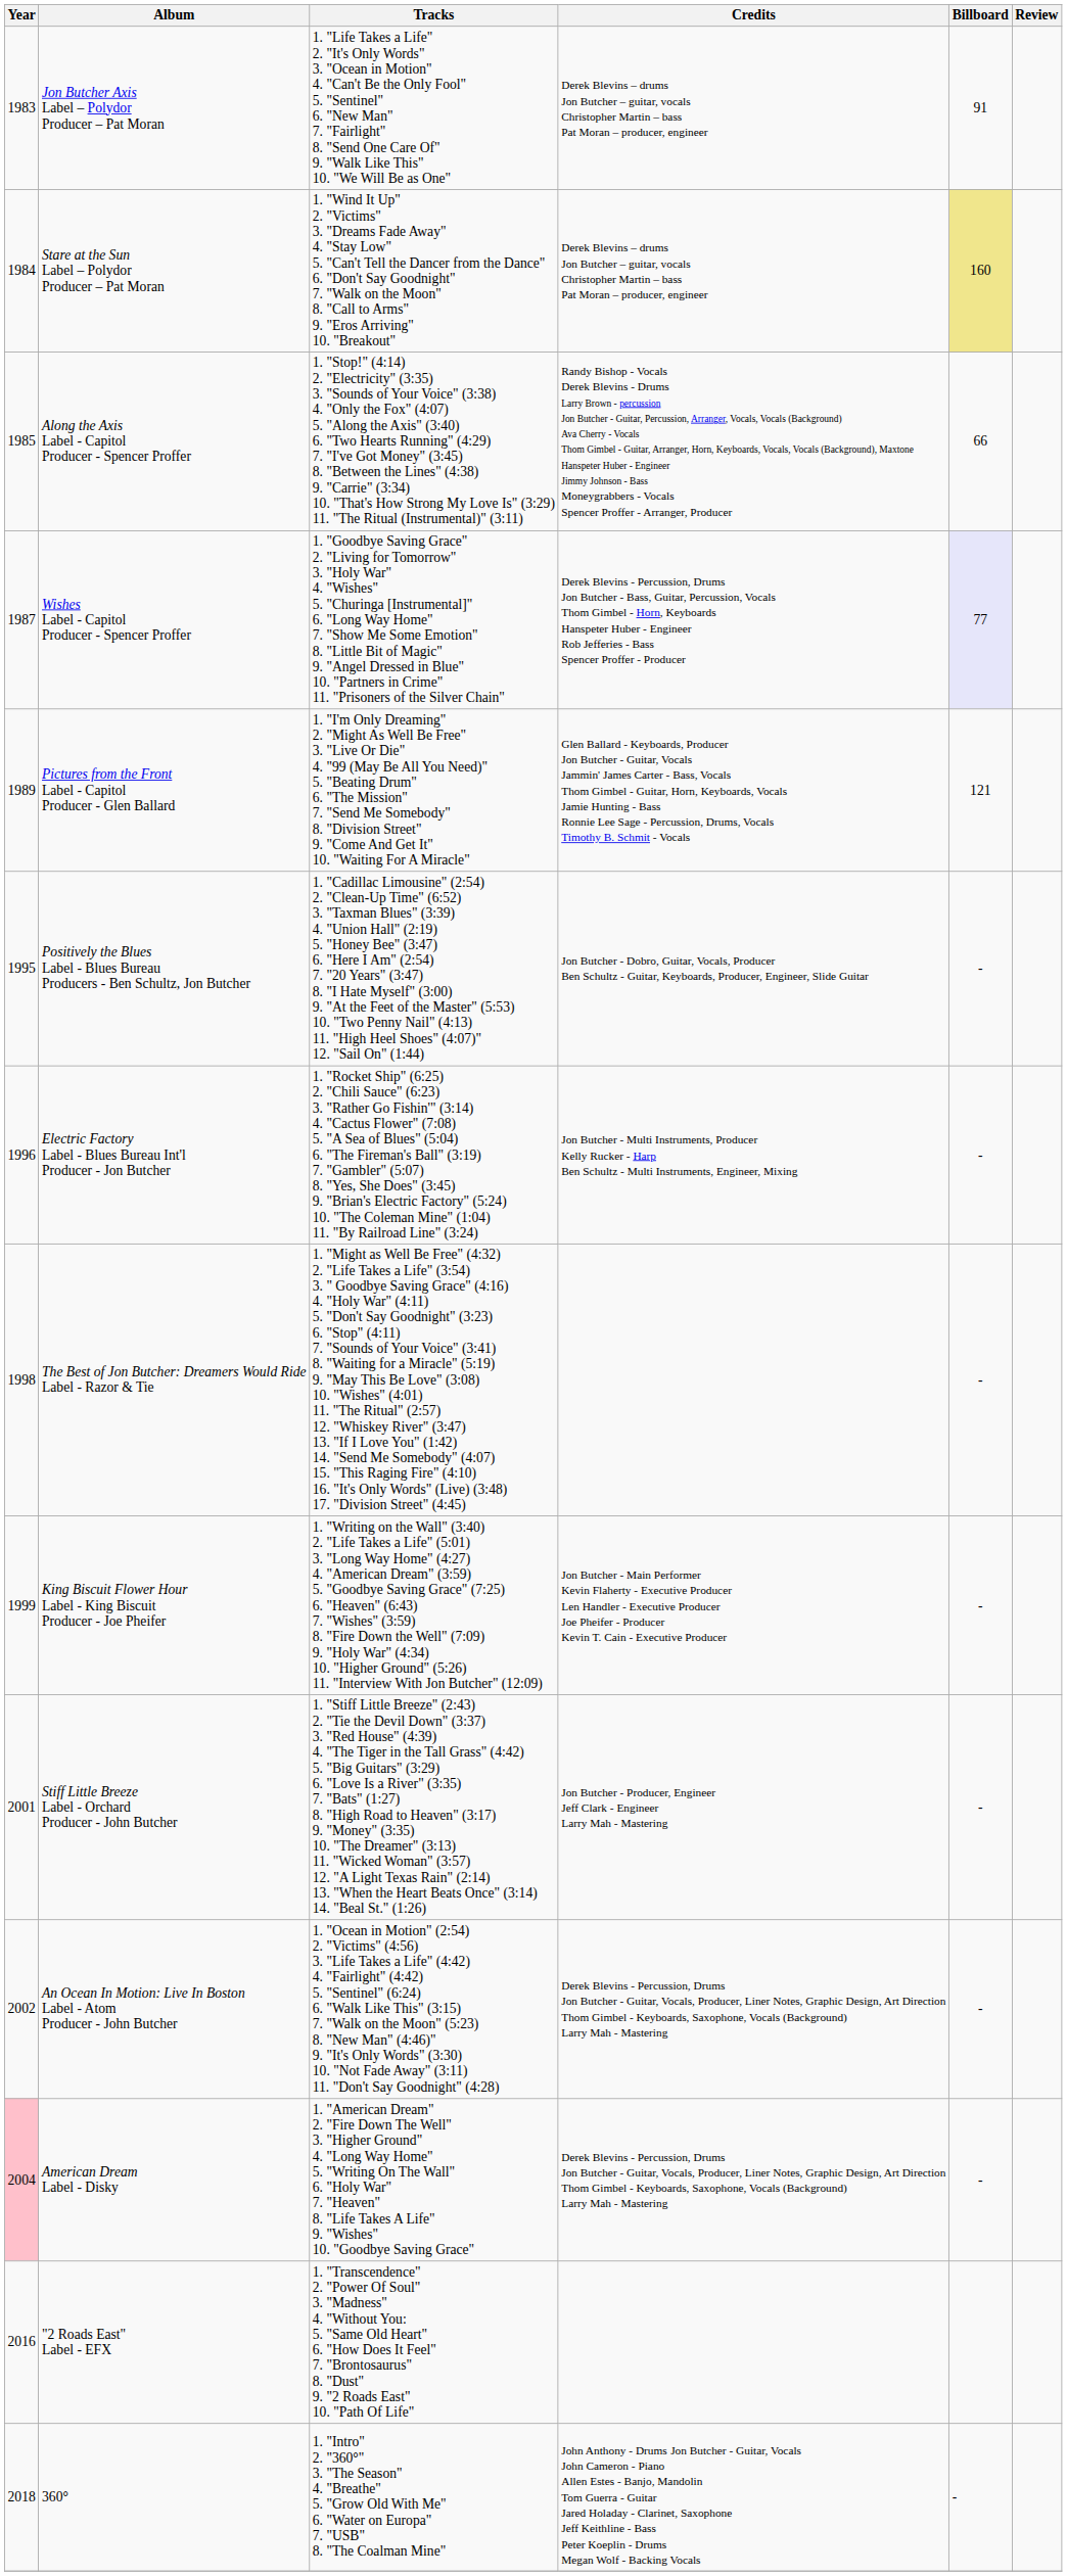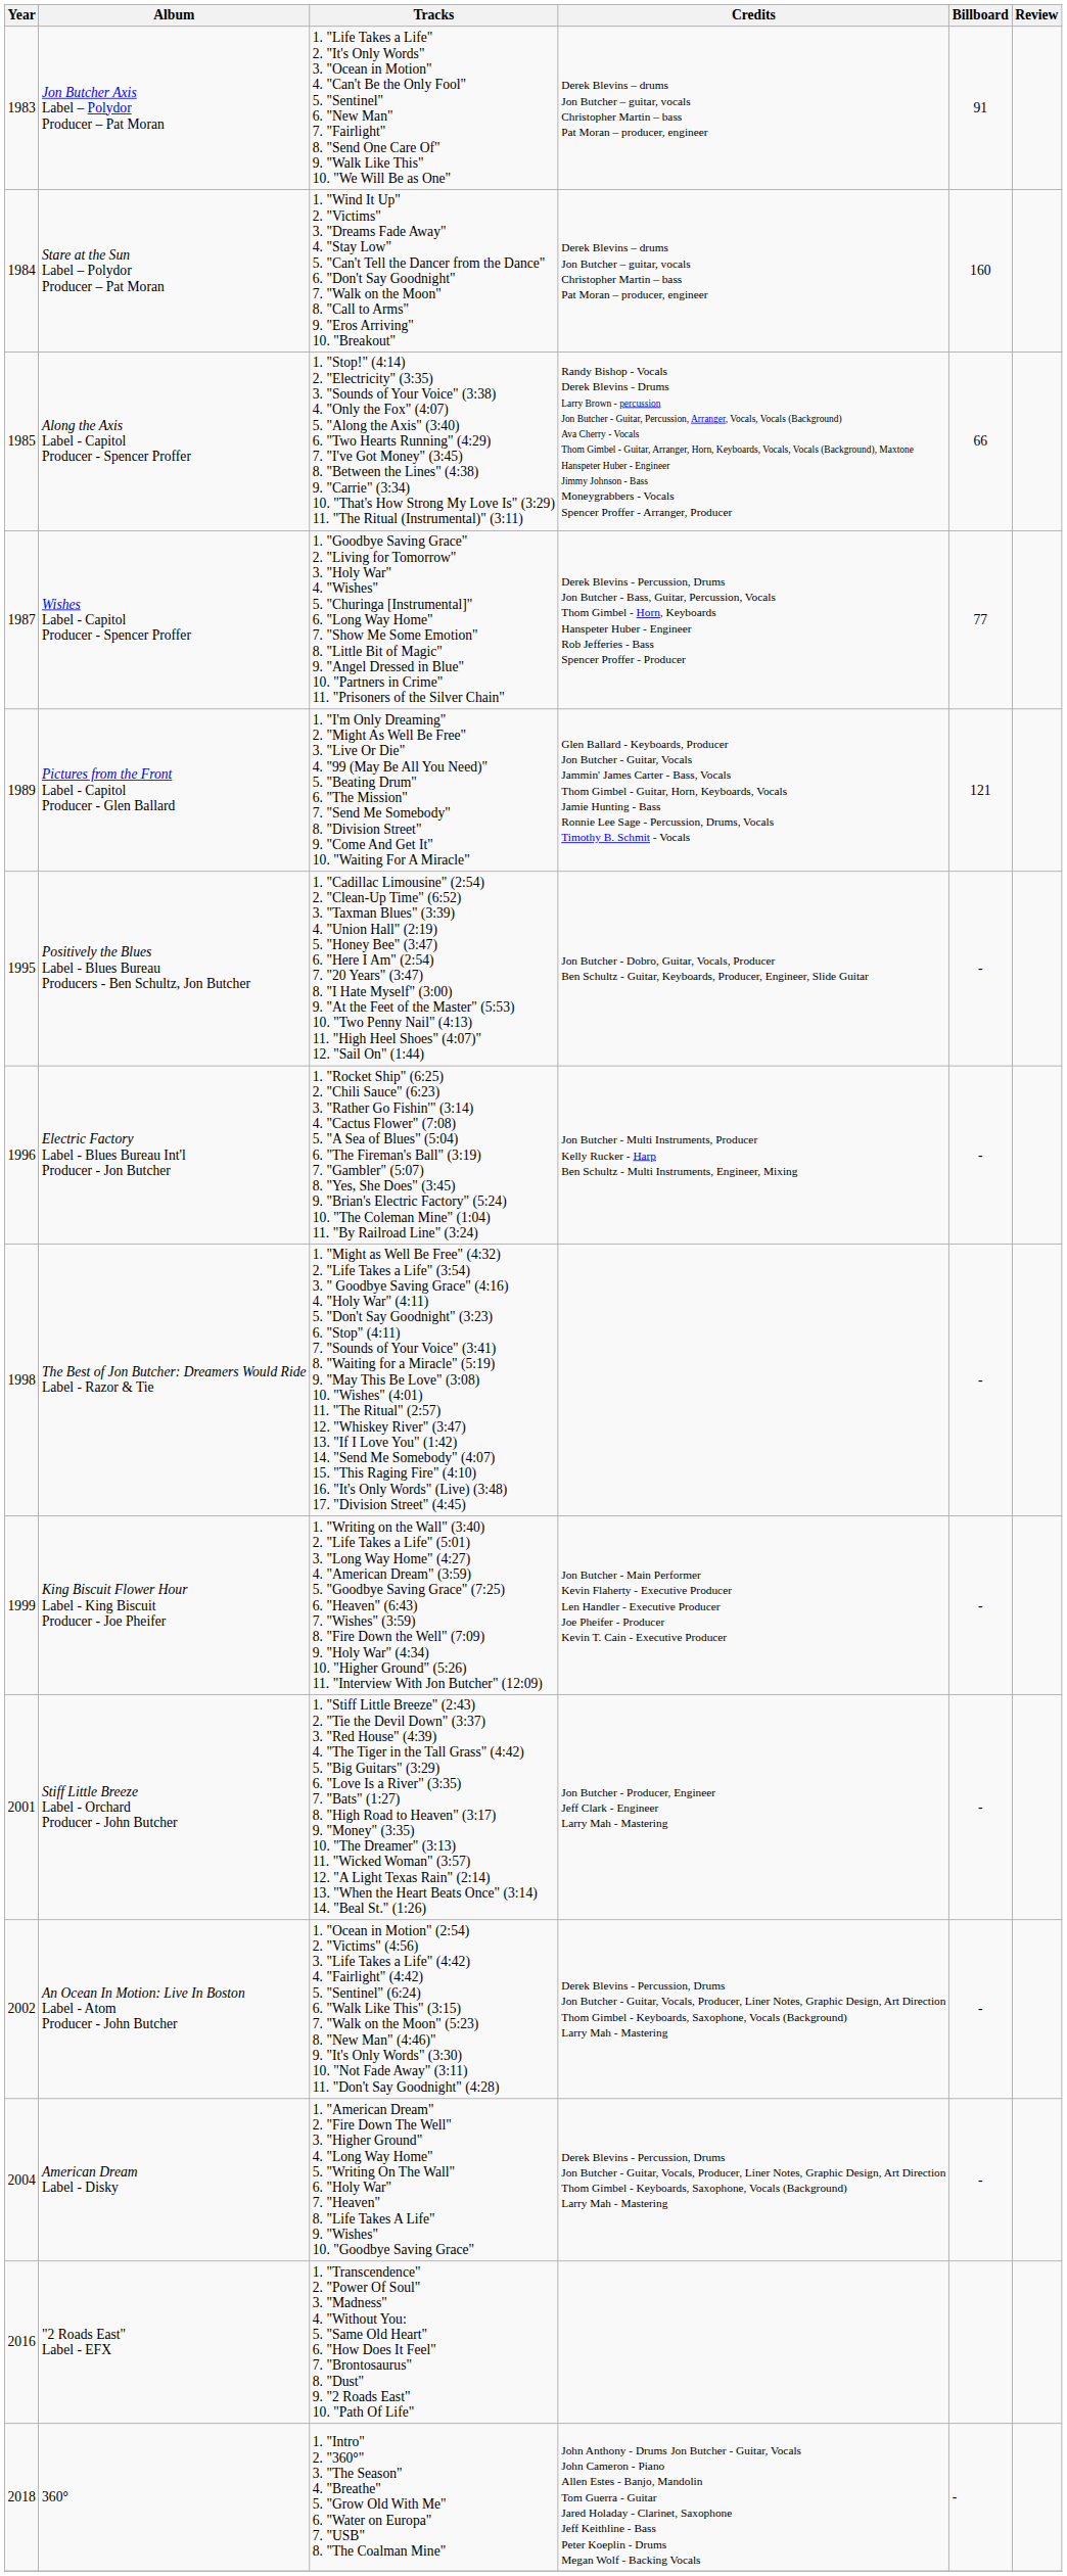Stare at the Sun Label – Polydor Producer – Pat Moran | Billboard: khaki background -> no background
Wishes Label - Capitol Producer - Spencer Proffer | Billboard: lavender background -> no background
American Dream Label - Disky | Year: pink background -> no background
